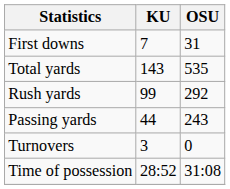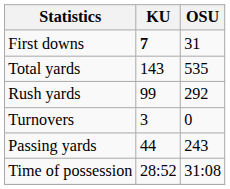First downs | KU: normal -> bold
rows swapped: Passing yards <-> Turnovers
